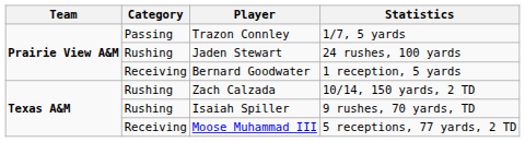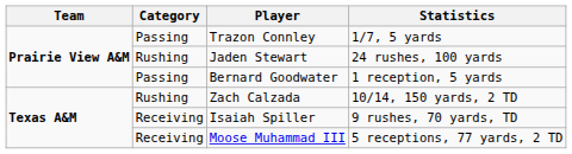Bernard Goodwater | Category: Receiving -> Passing
Isaiah Spiller | Category: Rushing -> Receiving
